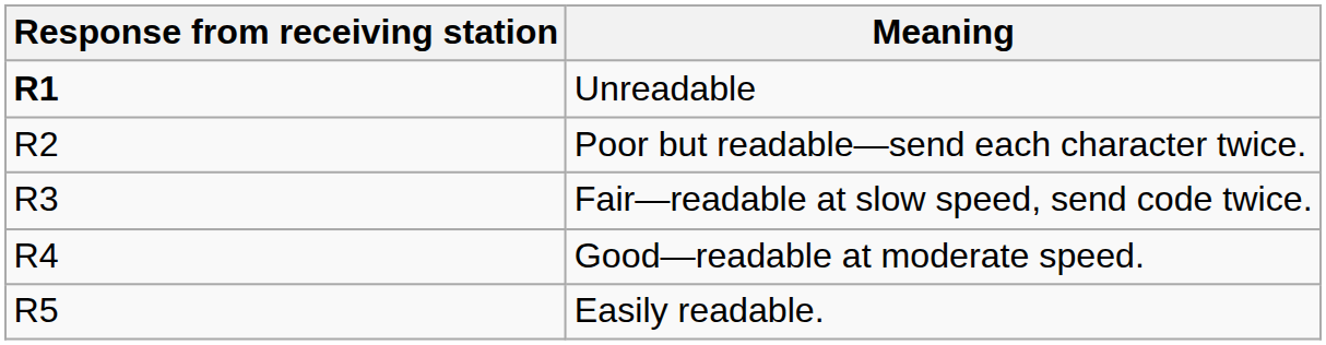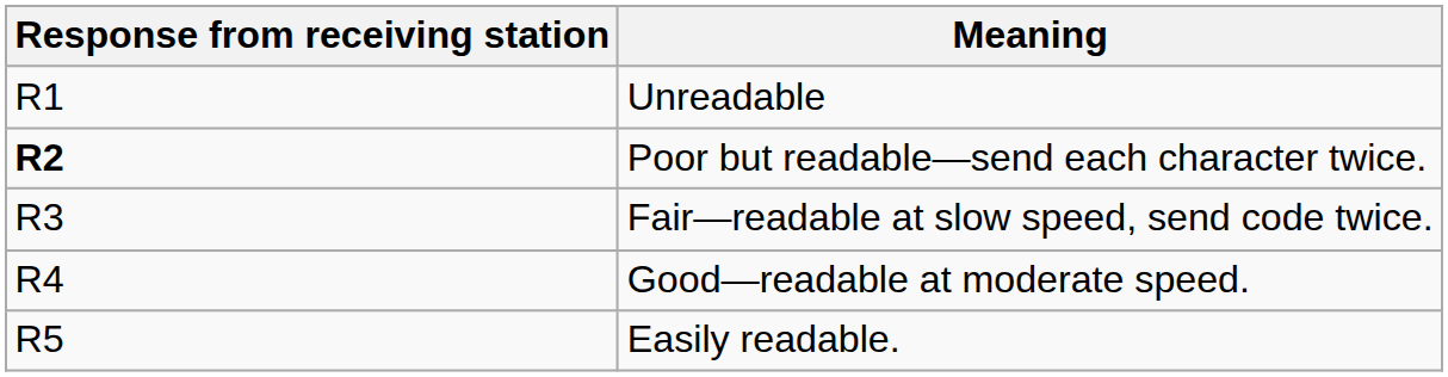Unreadable | Response from receiving station: bold -> normal
Poor but readable—send each character twice. | Response from receiving station: normal -> bold
